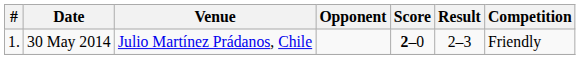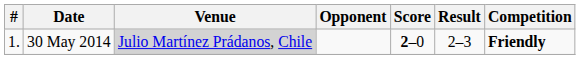30 May 2014 | Venue: no background -> lightgrey background
30 May 2014 | Competition: normal -> bold
